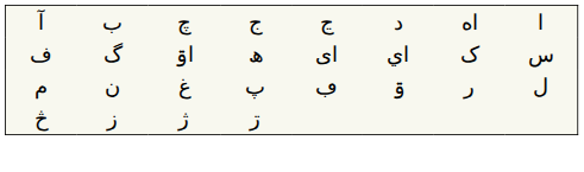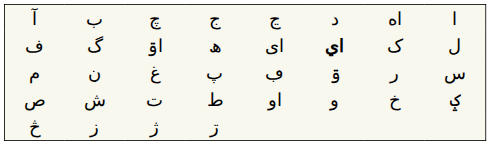ف | column 6: normal -> bold
ف | column 8: س -> ل
م | column 8: ل -> س
+ row: ص | ش | ت | ط | او | و | خ | ݤ
